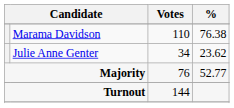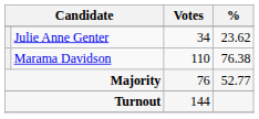rows swapped: Marama Davidson <-> Julie Anne Genter
